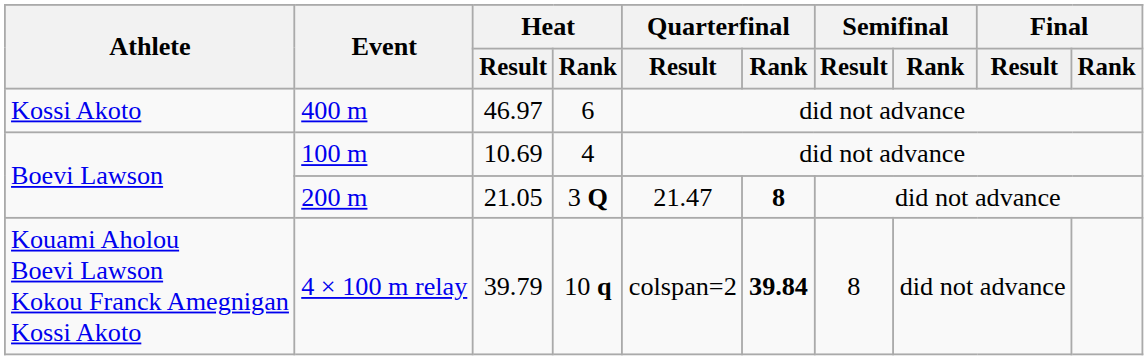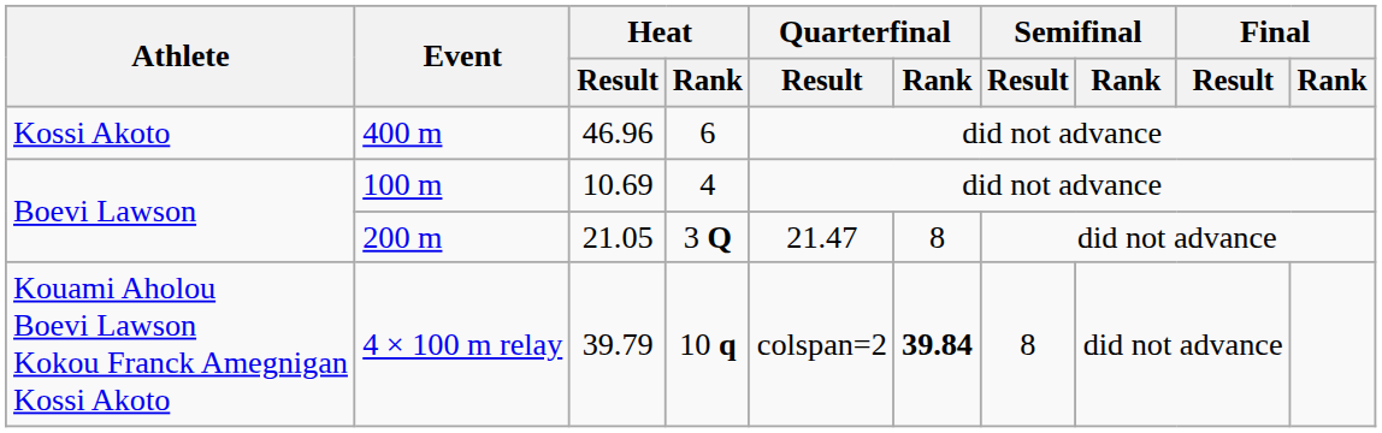400 m | Heat / Result: 46.97 -> 46.96
200 m | Quarterfinal / Rank: bold -> normal
